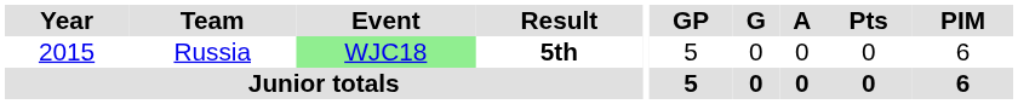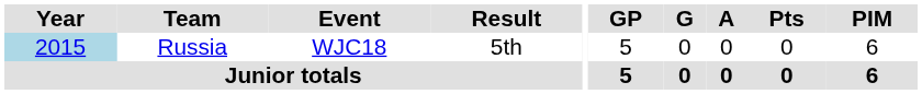Russia | Year: no background -> lightblue background
Russia | Event: lightgreen background -> no background
Russia | Result: bold -> normal
